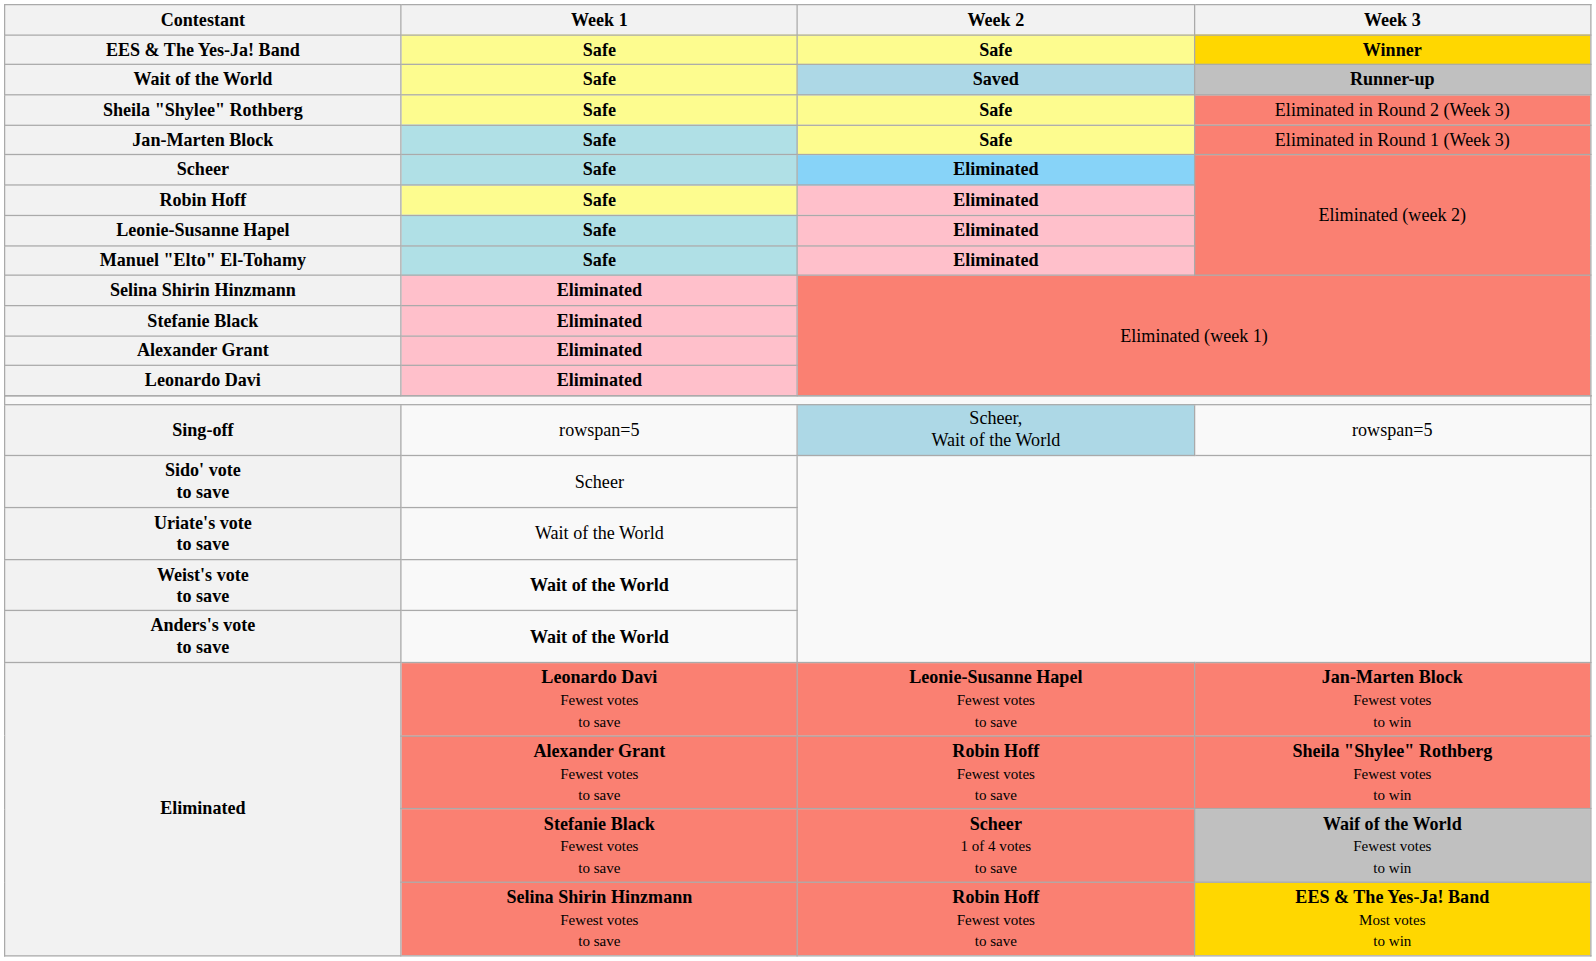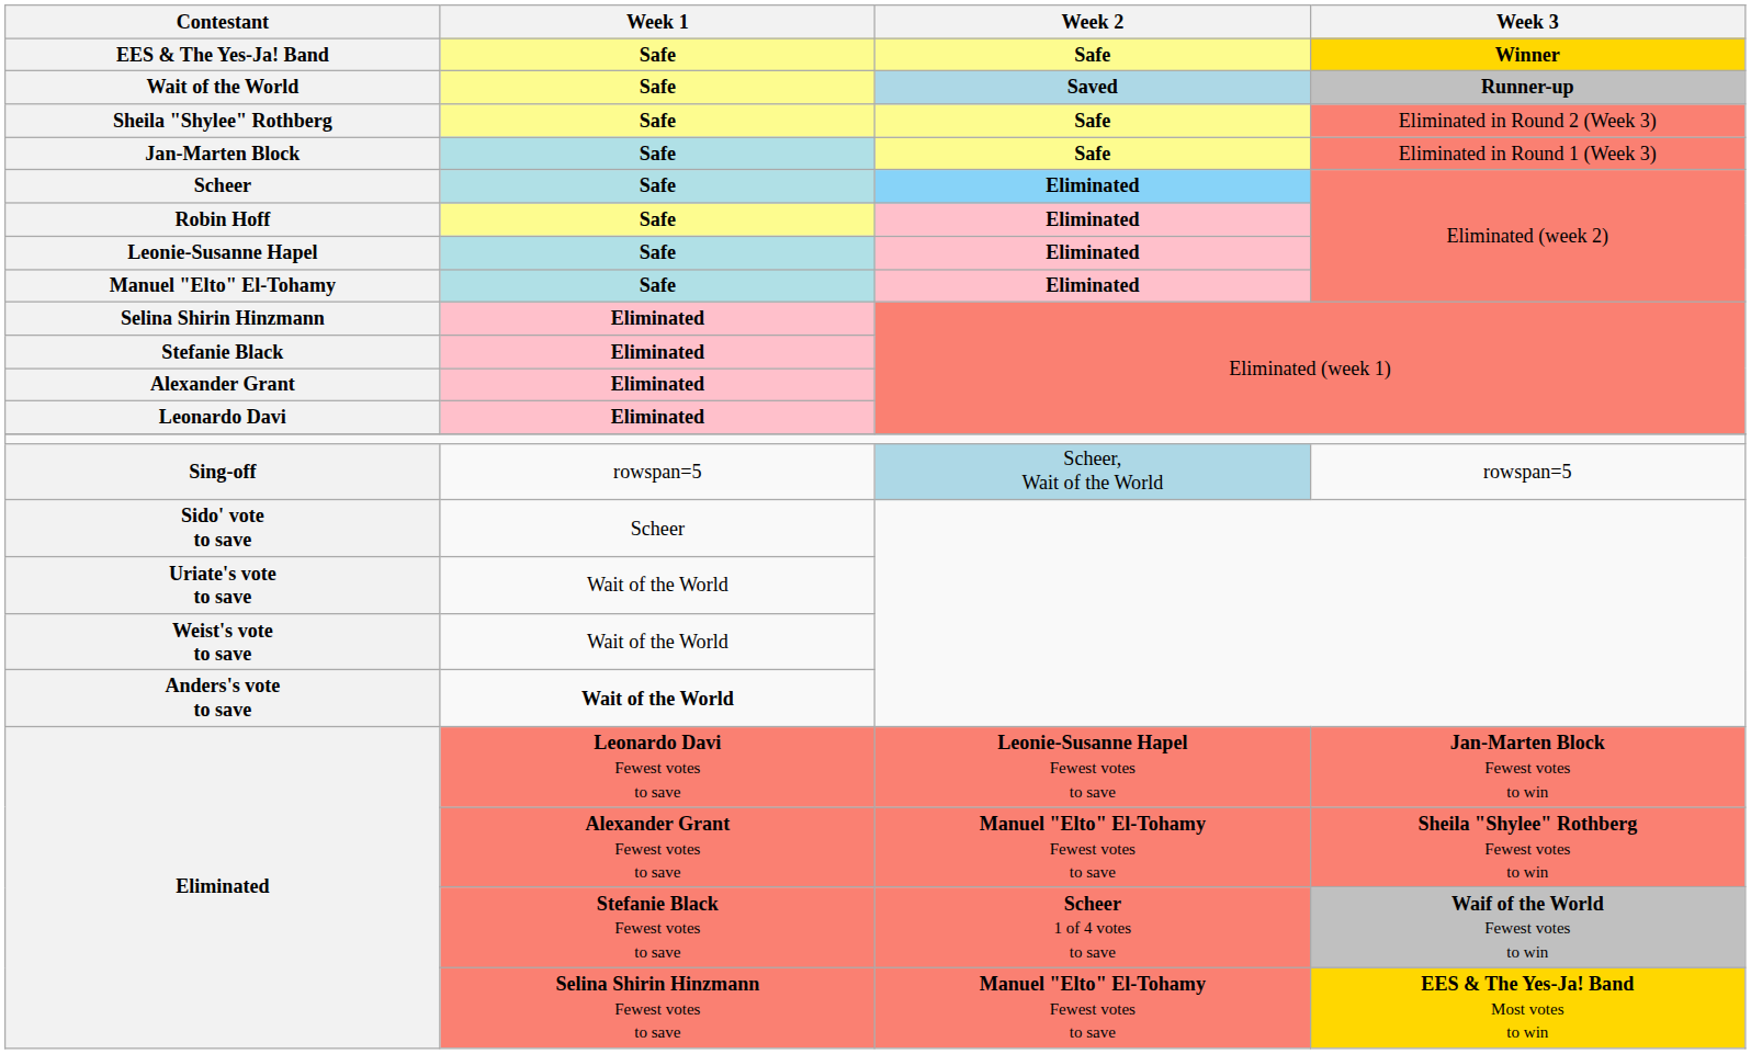Weist's vote to save | Week 1: bold -> normal
Eliminated / Sheila "Shylee" Rothberg Fewest votes to win | Week 2: Robin Hoff Fewest votes to save -> Manuel "Elto" El-Tohamy Fewest votes to save
Eliminated / EES & The Yes-Ja! Band Most votes to win | Week 2: Robin Hoff Fewest votes to save -> Manuel "Elto" El-Tohamy Fewest votes to save
